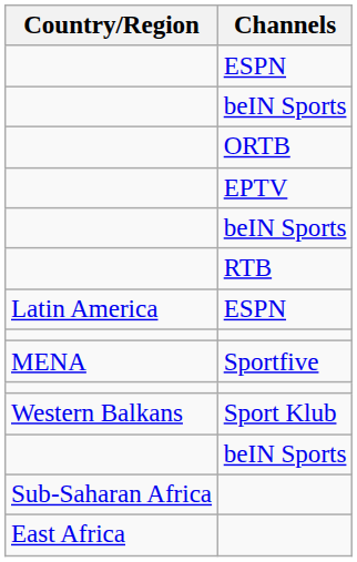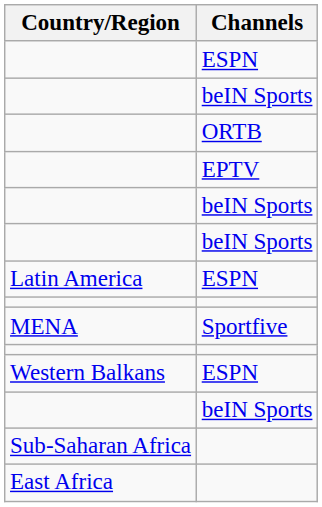row 7 | Channels: RTB -> beIN Sports
row 12 | Channels: Sport Klub -> ESPN
